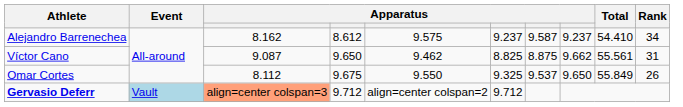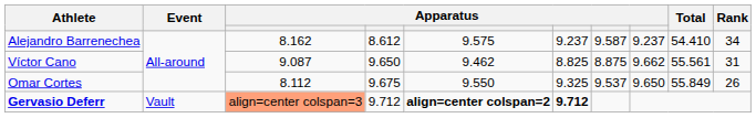Gervasio Deferr | Event: lightblue background -> no background
Gervasio Deferr | column 5: normal -> bold
Gervasio Deferr | column 6: normal -> bold
